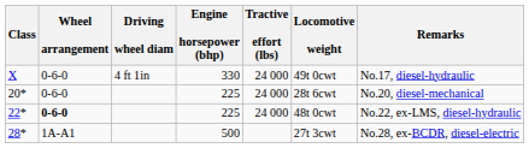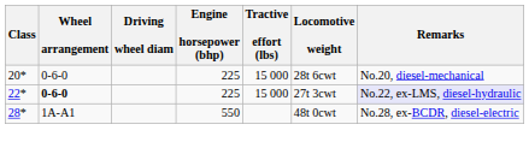- row: X | 0-6-0 | 4 ft 1in | 330 | 24 000 | 49t 0cwt | No.17, diesel-hydraulic
20* | Tractive effort (lbs): 24 000 -> 15 000
22* | Tractive effort (lbs): 24 000 -> 15 000
22* | Locomotive weight: 48t 0cwt -> 27t 3cwt
22* | Remarks: no background -> lavender background
28* | Engine horsepower (bhp): 500 -> 550
28* | Locomotive weight: 27t 3cwt -> 48t 0cwt
